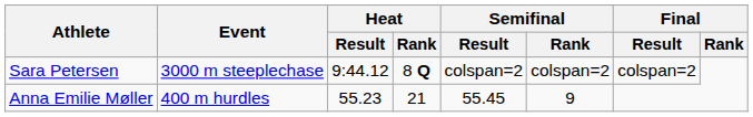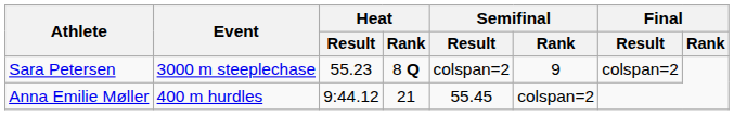Sara Petersen | Heat / Result: 9:44.12 -> 55.23
Sara Petersen | Semifinal / Rank: colspan=2 -> 9
Anna Emilie Møller | Heat / Result: 55.23 -> 9:44.12
Anna Emilie Møller | Semifinal / Rank: 9 -> colspan=2
